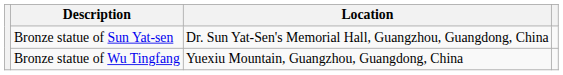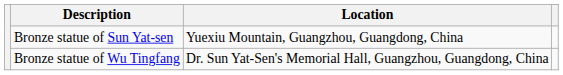Bronze statue of Sun Yat-sen | Location: Dr. Sun Yat-Sen's Memorial Hall, Guangzhou, Guangdong, China -> Yuexiu Mountain, Guangzhou, Guangdong, China
Bronze statue of Wu Tingfang | Location: Yuexiu Mountain, Guangzhou, Guangdong, China -> Dr. Sun Yat-Sen's Memorial Hall, Guangzhou, Guangdong, China
